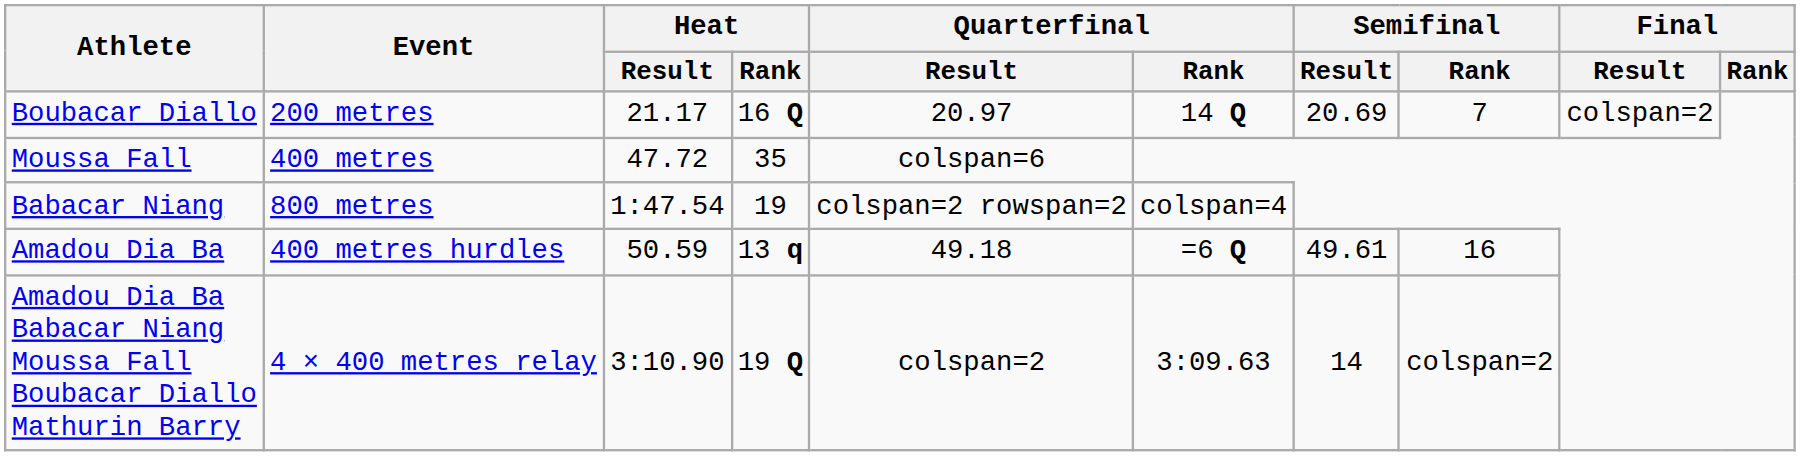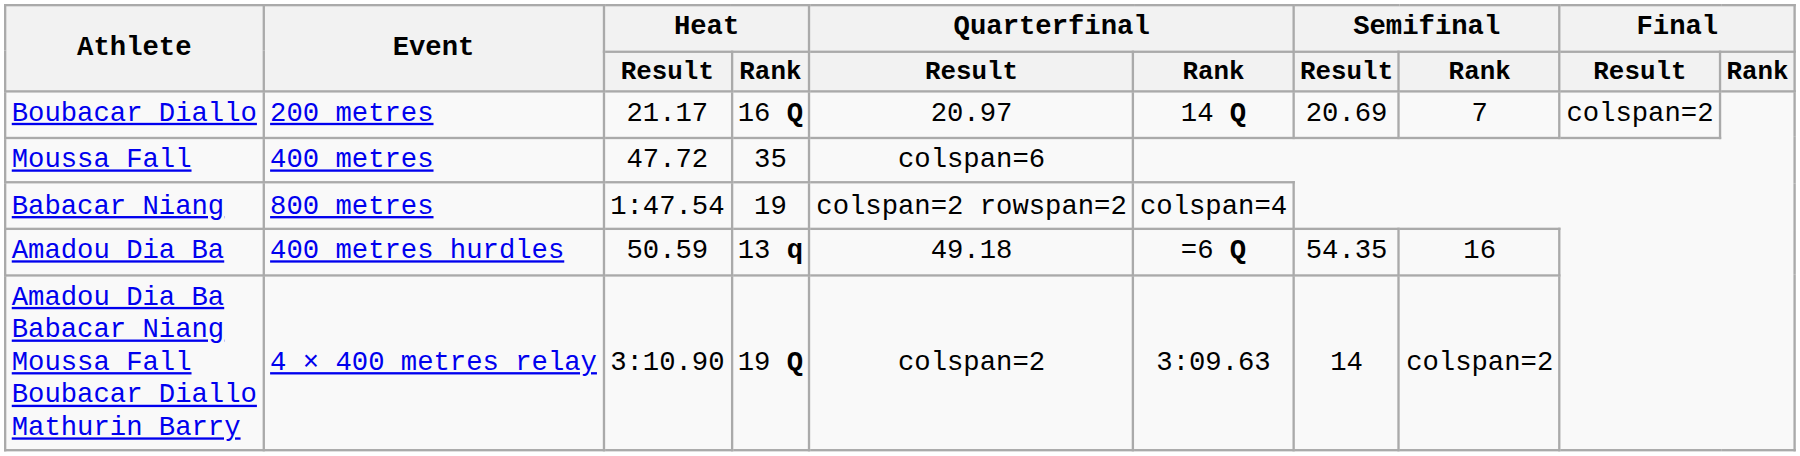Amadou Dia Ba | Semifinal / Result: 49.61 -> 54.35
